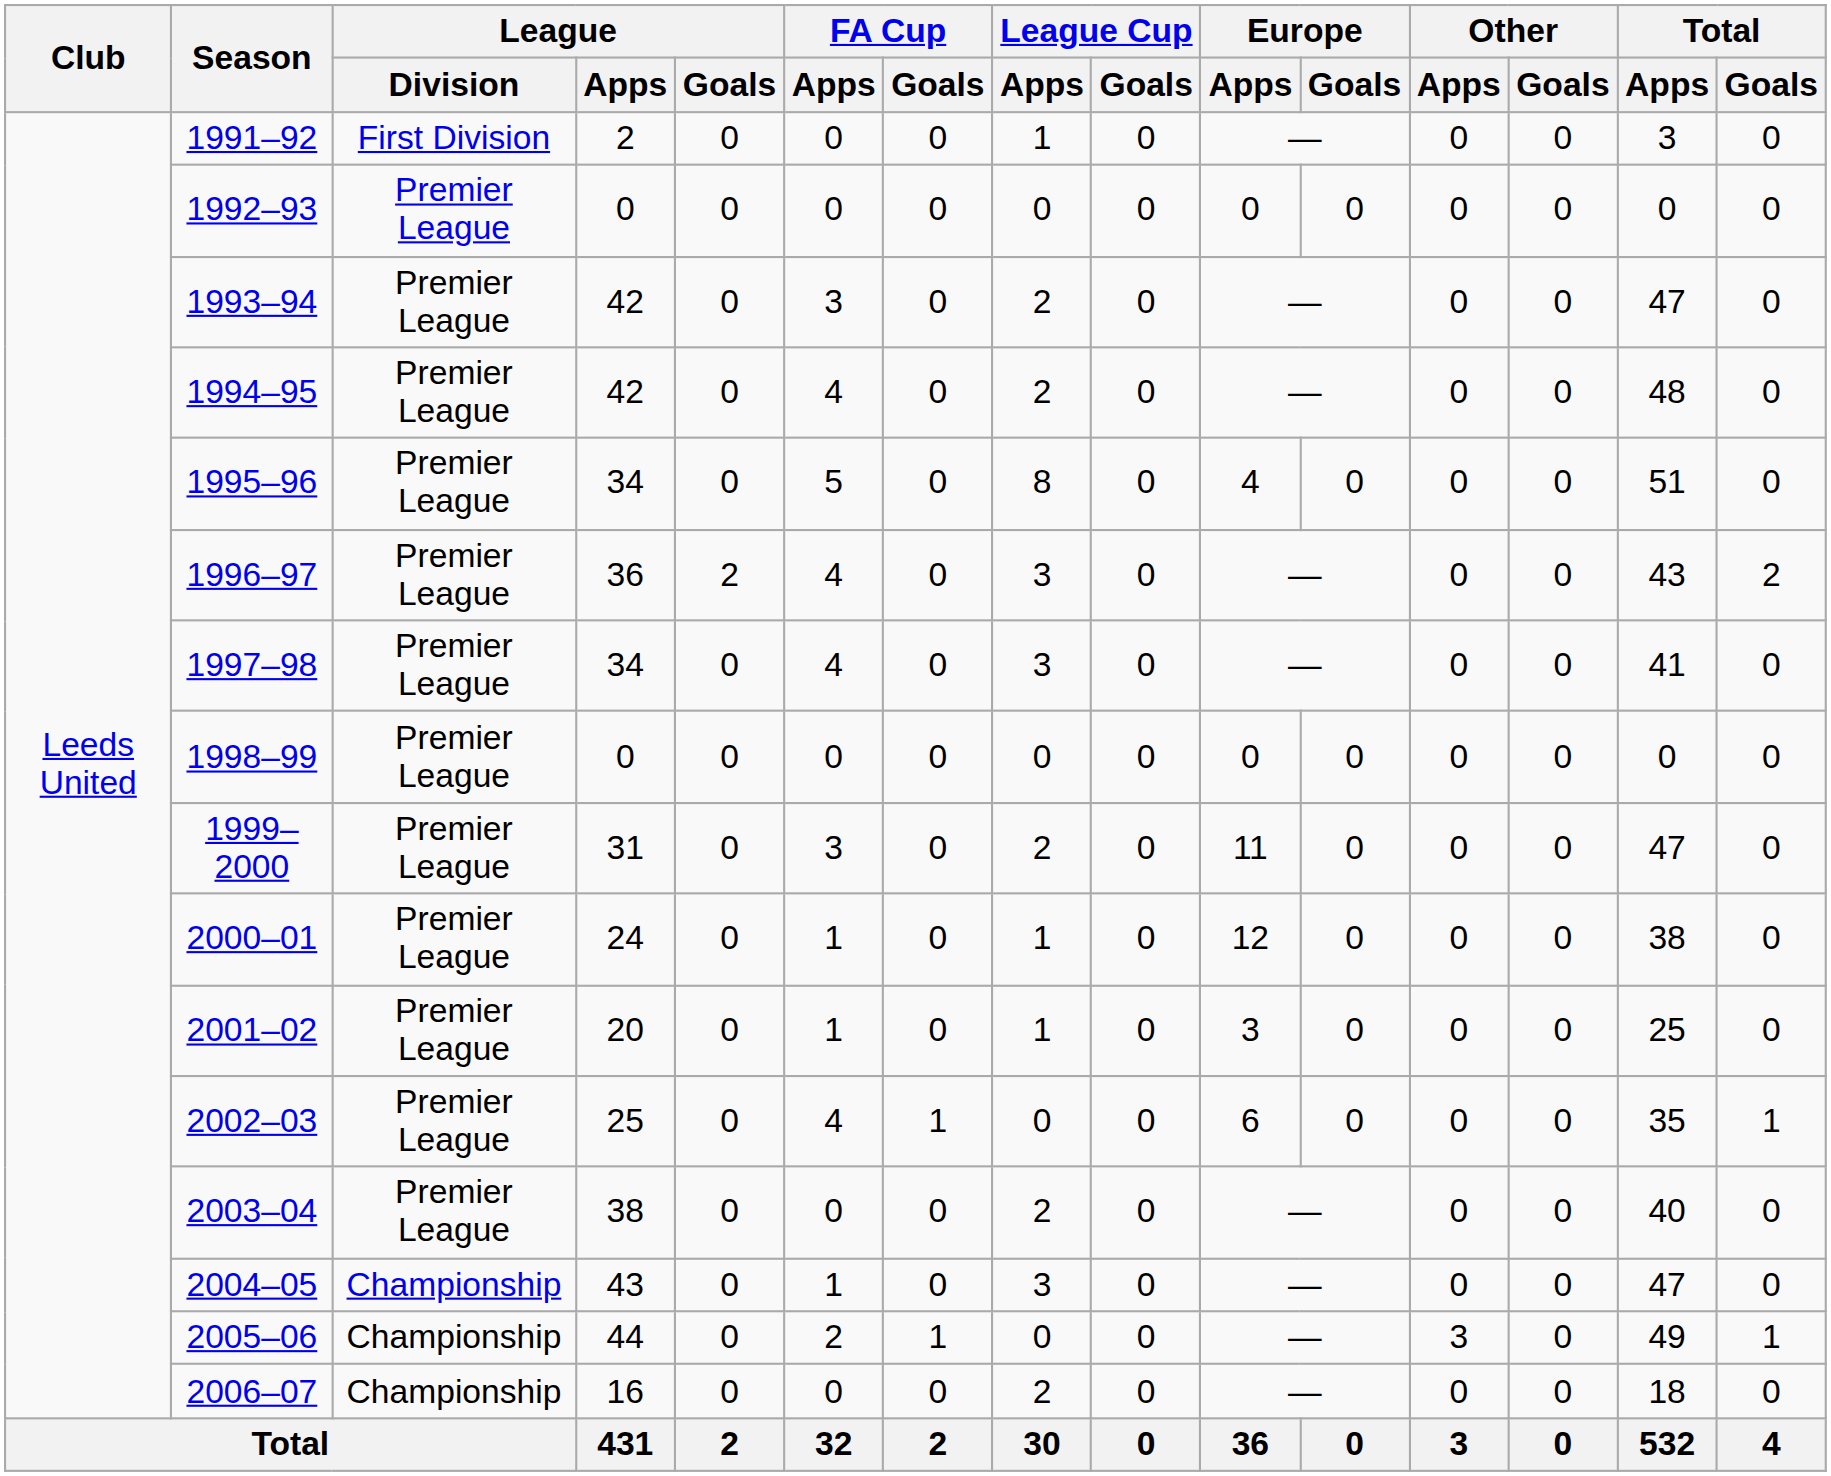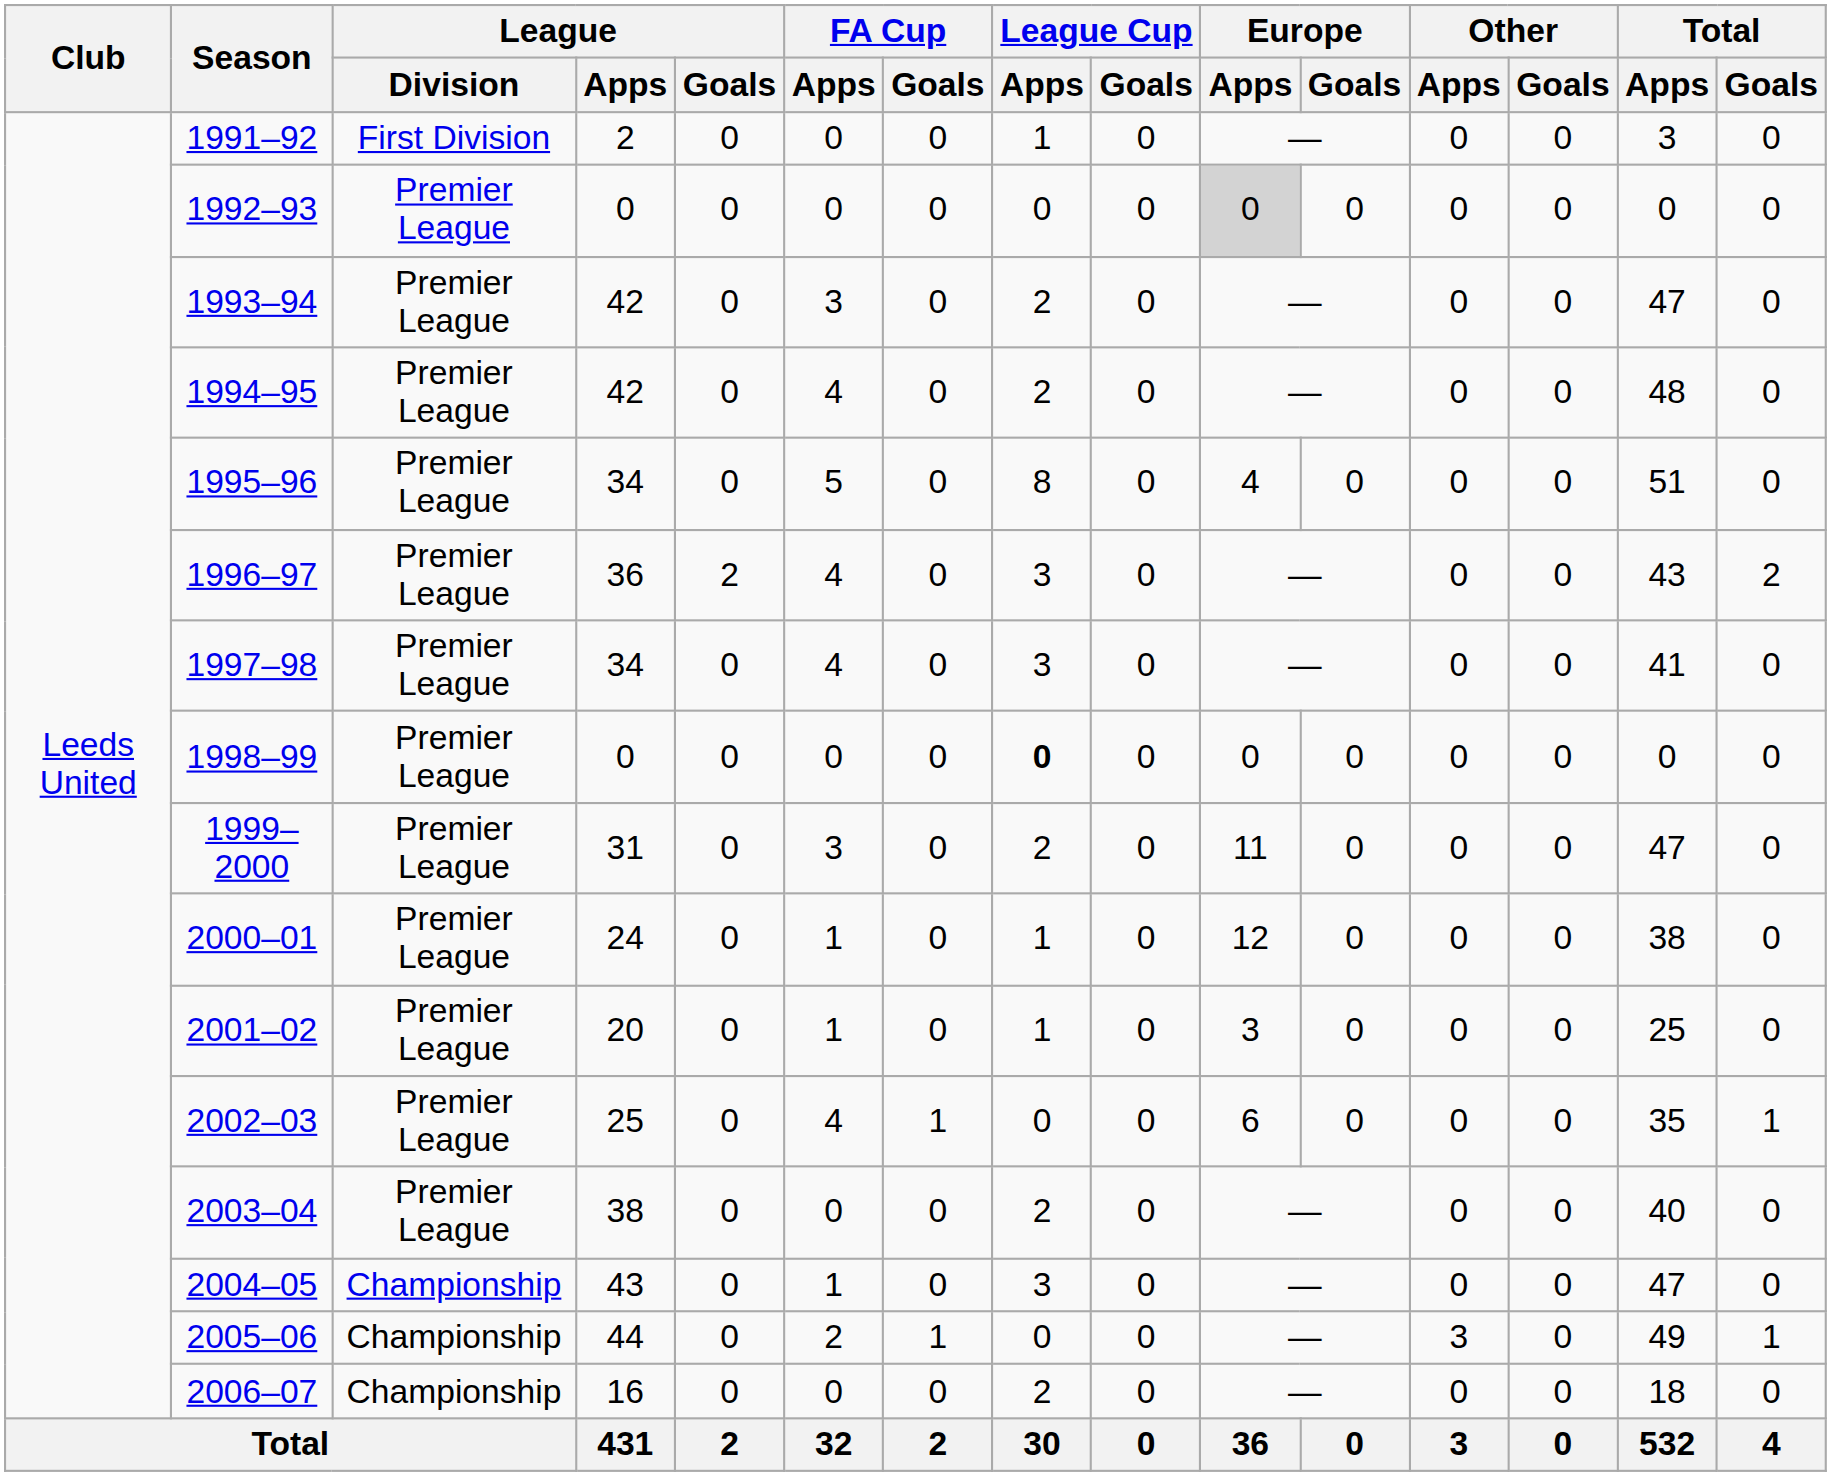1992–93 | Europe / Apps: no background -> lightgrey background
1998–99 | League Cup / Apps: normal -> bold
